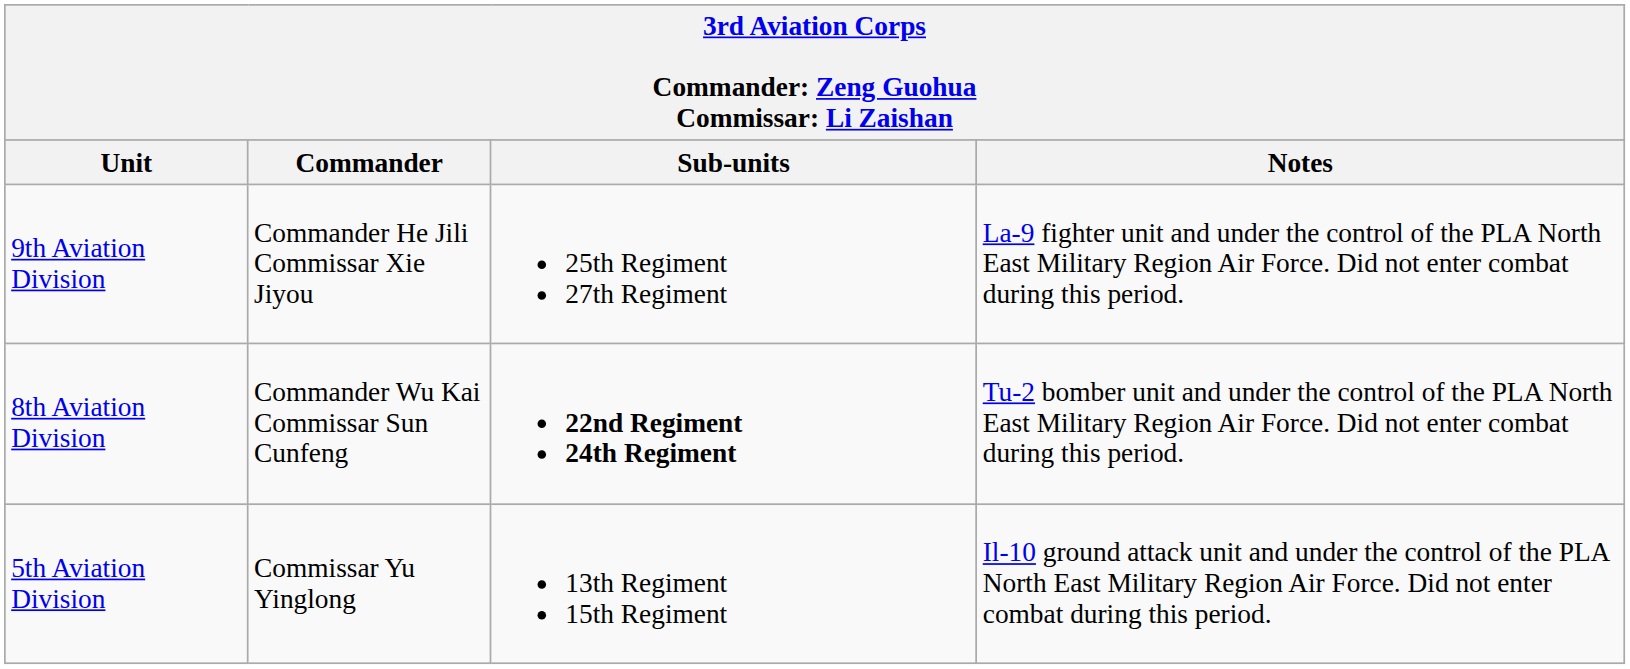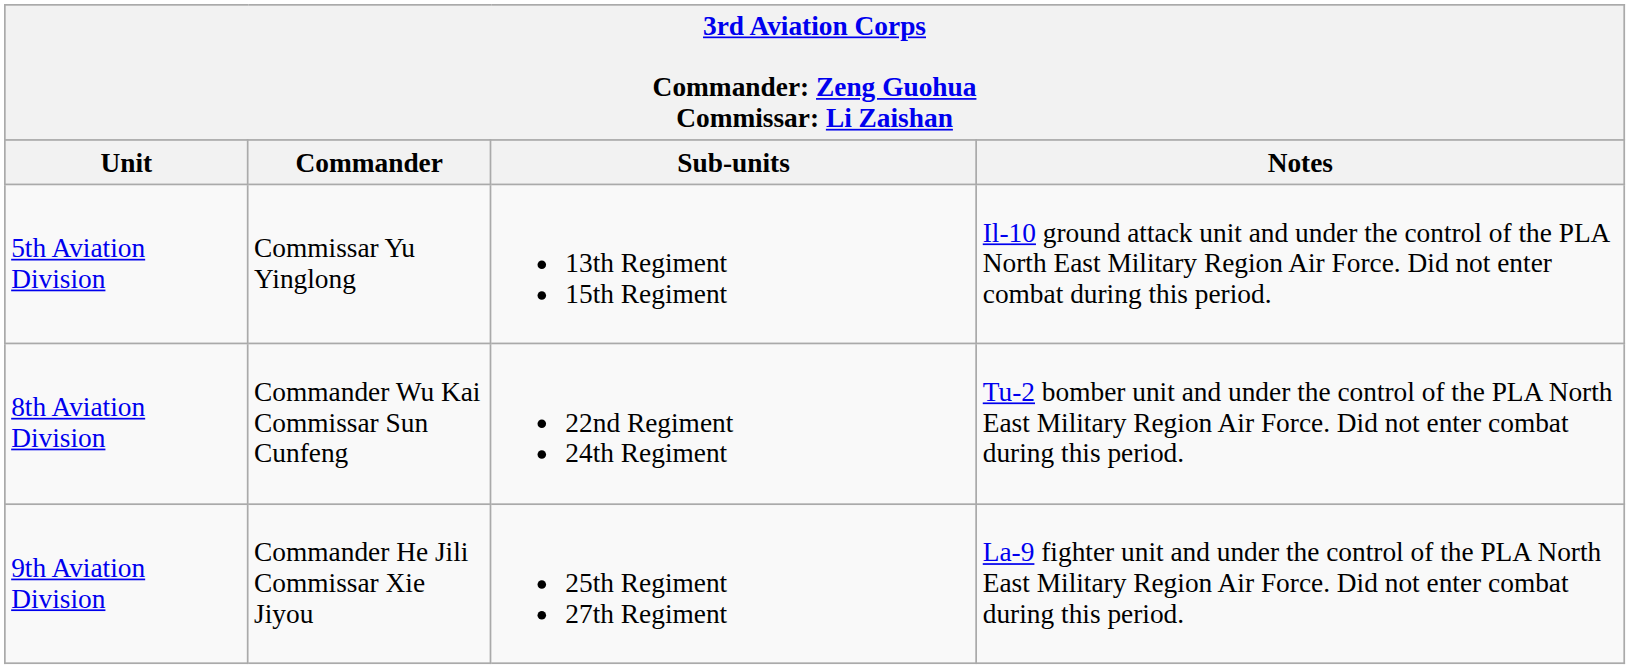rows swapped: 5th Aviation Division <-> 9th Aviation Division
8th Aviation Division | Sub-units: bold -> normal
